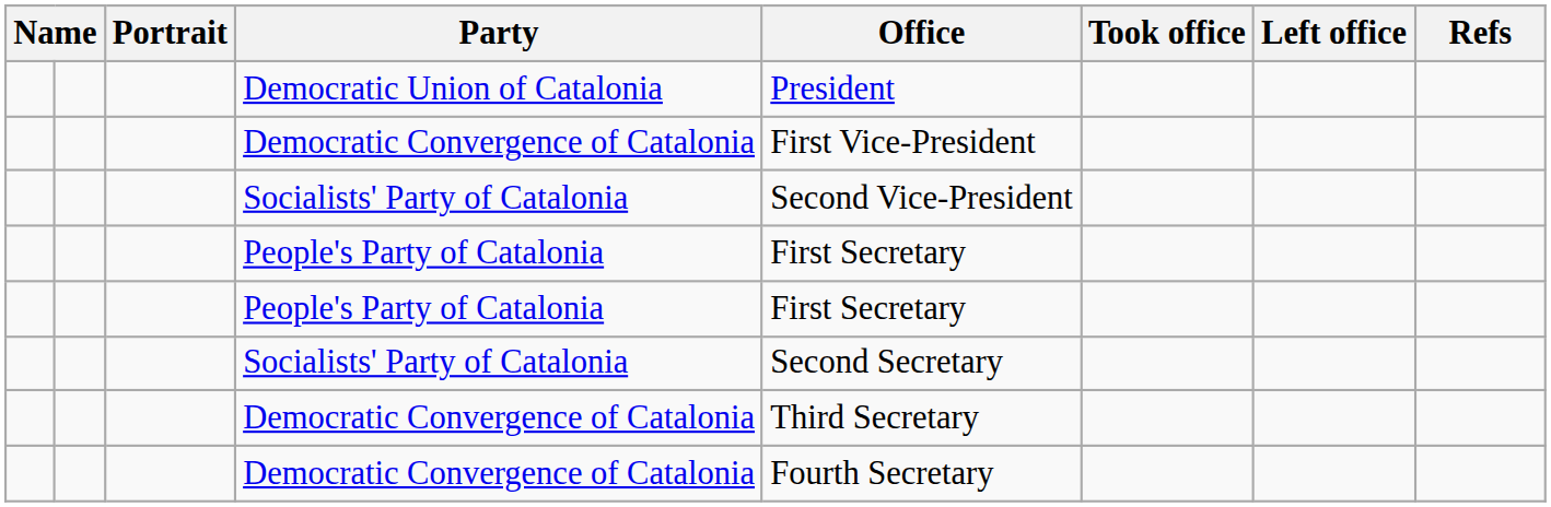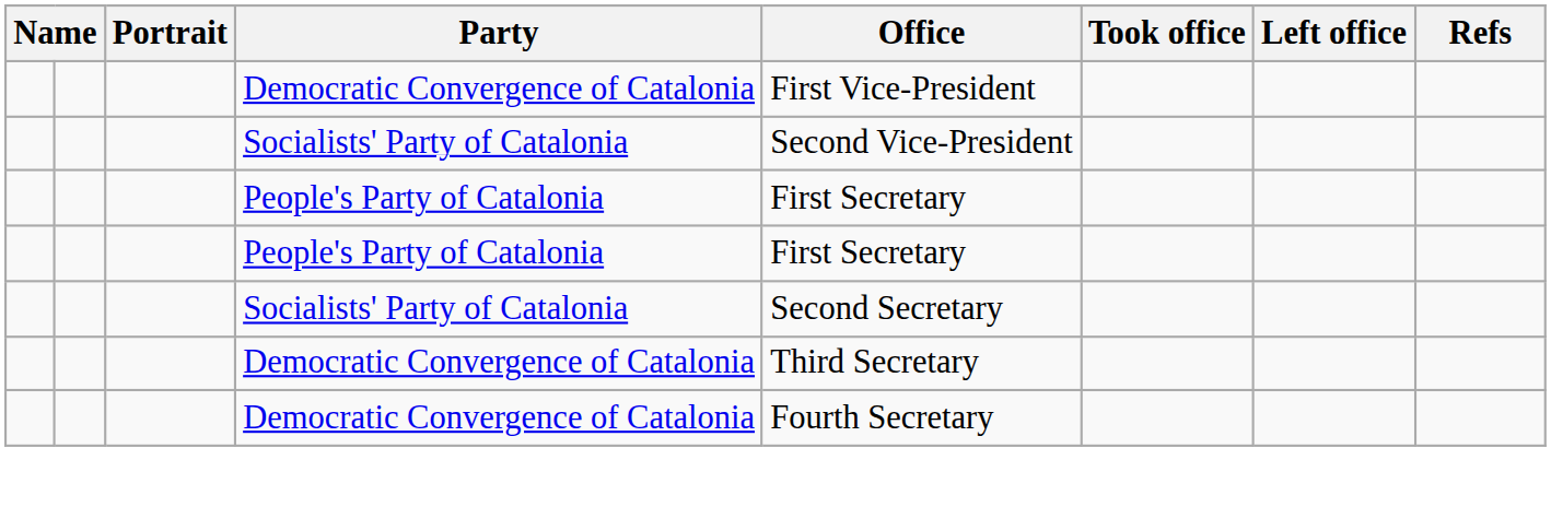- row: Democratic Union of Catalonia | President
